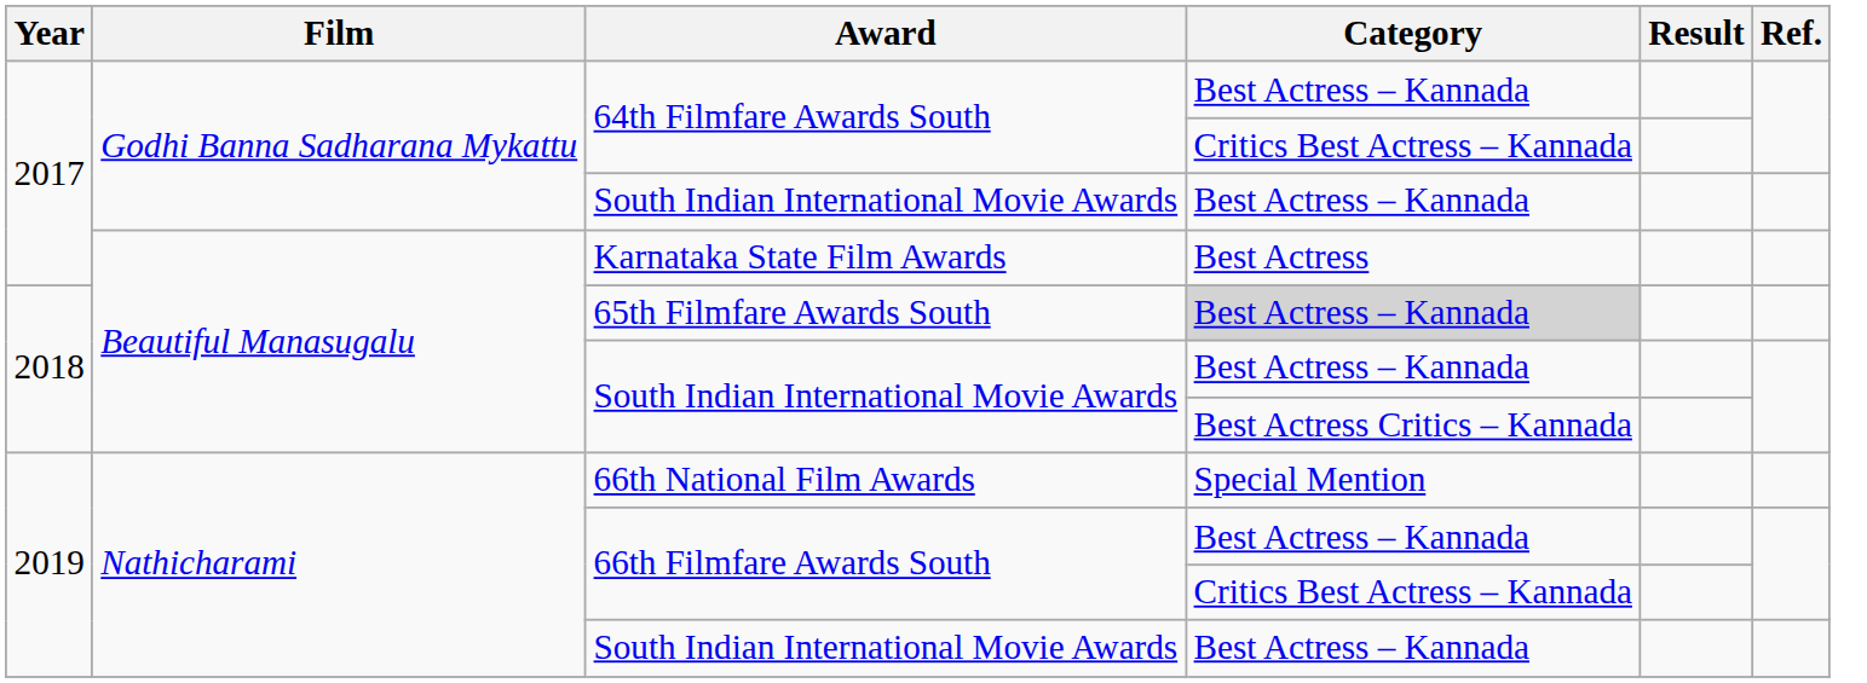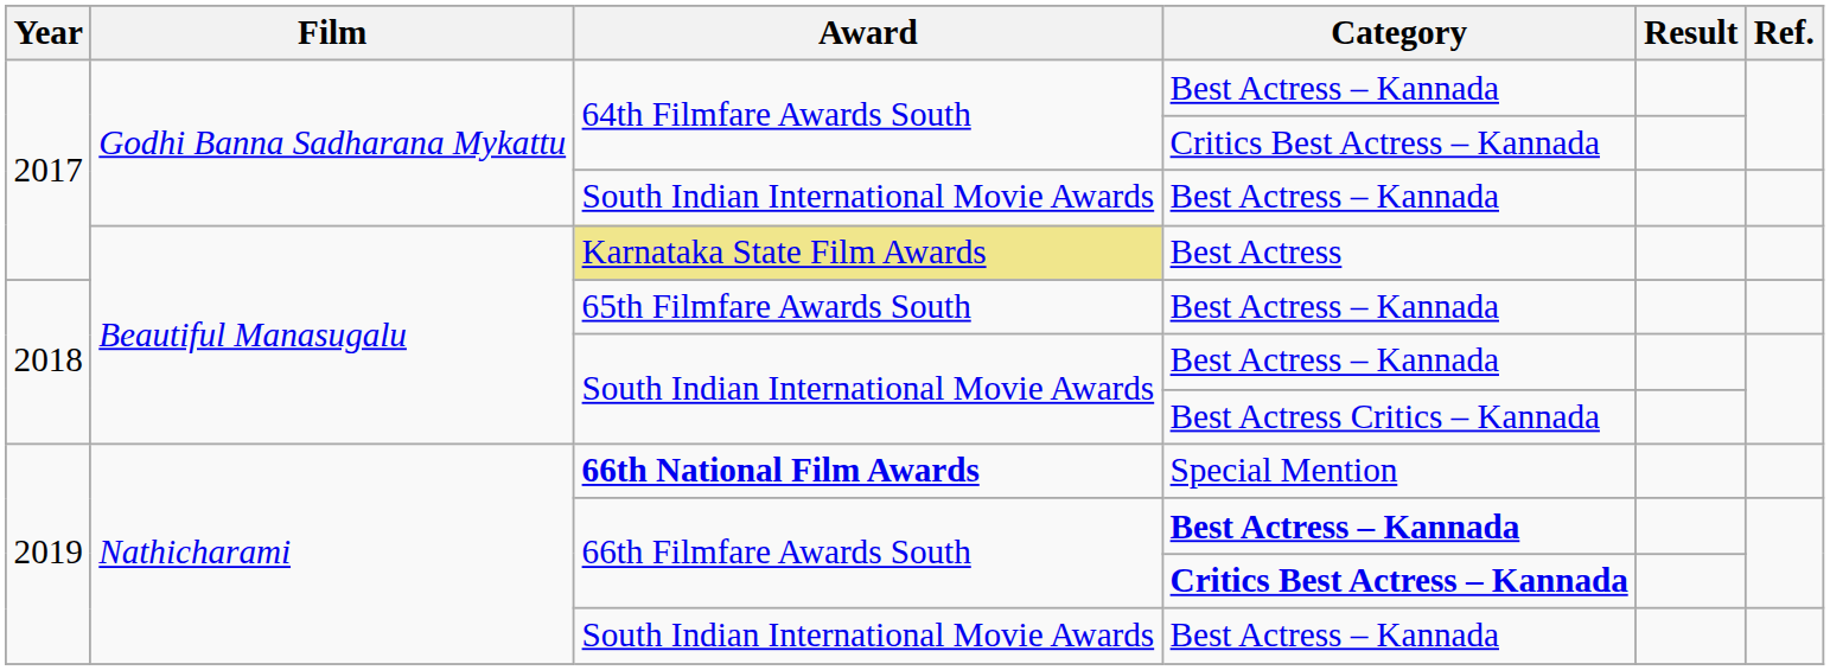Karnataka State Film Awards | Award: no background -> khaki background
65th Filmfare Awards South | Category: lightgrey background -> no background
66th National Film Awards | Award: normal -> bold
66th Filmfare Awards South / Best Actress – Kannada | Category: normal -> bold
66th Filmfare Awards South / Critics Best Actress – Kannada | Category: normal -> bold
